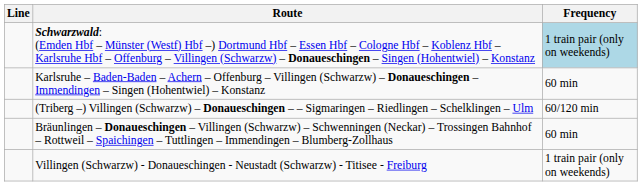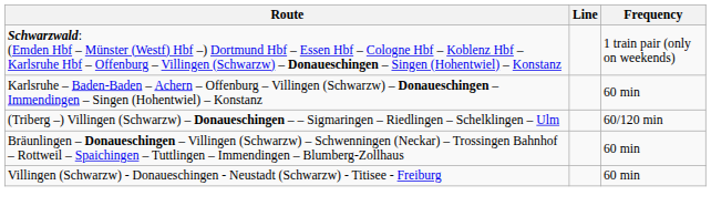columns swapped: Line <-> Route
row 2 | Frequency: lightblue background -> no background
row 6 | Frequency: 1 train pair (only on weekends) -> 60 min
